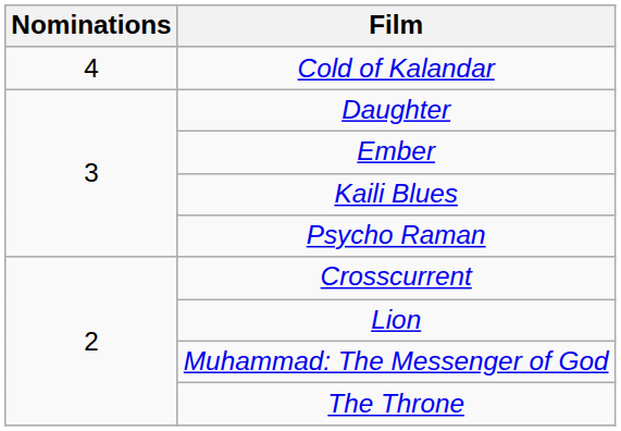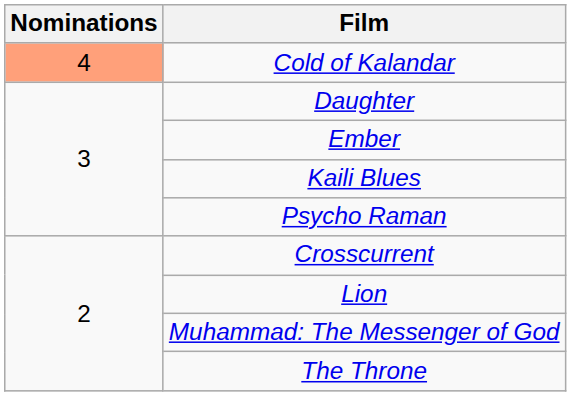Cold of Kalandar | Nominations: no background -> lightsalmon background
